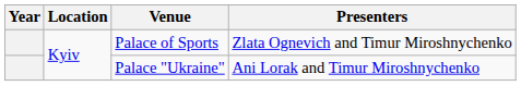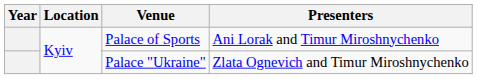Palace of Sports | Presenters: Zlata Ognevich and Timur Miroshnychenko -> Ani Lorak and Timur Miroshnychenko
Palace "Ukraine" | Presenters: Ani Lorak and Timur Miroshnychenko -> Zlata Ognevich and Timur Miroshnychenko
